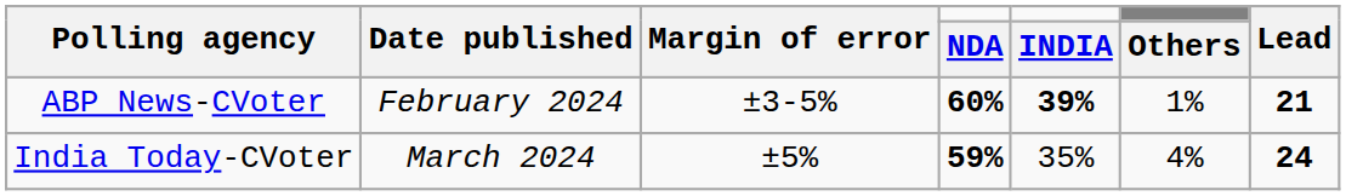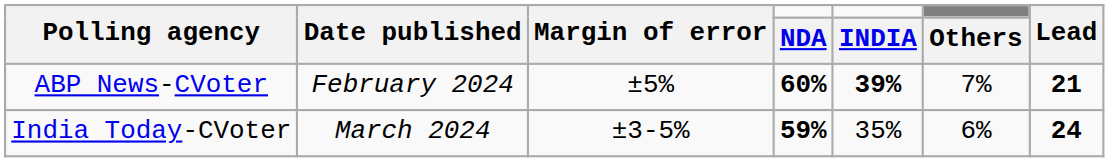ABP News-CVoter | Margin of error: ±3-5% -> ±5%
ABP News-CVoter | Others: 1% -> 7%
India Today-CVoter | Margin of error: ±5% -> ±3-5%
India Today-CVoter | Others: 4% -> 6%
